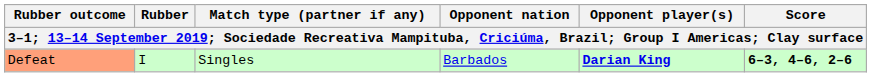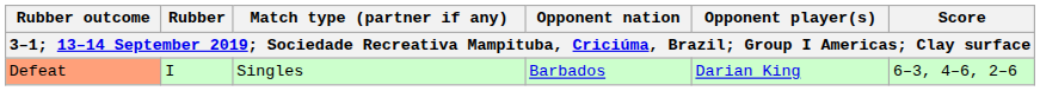Defeat | Opponent player(s): bold -> normal
Defeat | Score: bold -> normal
